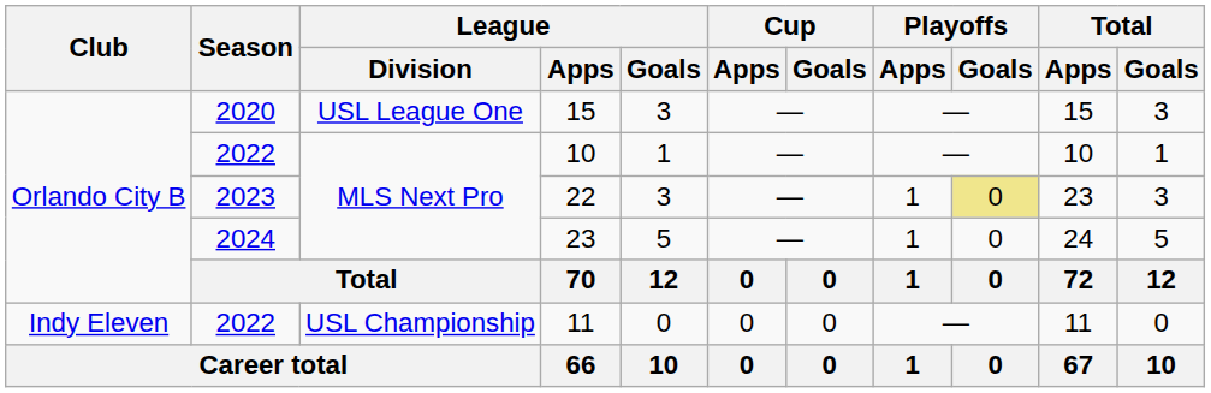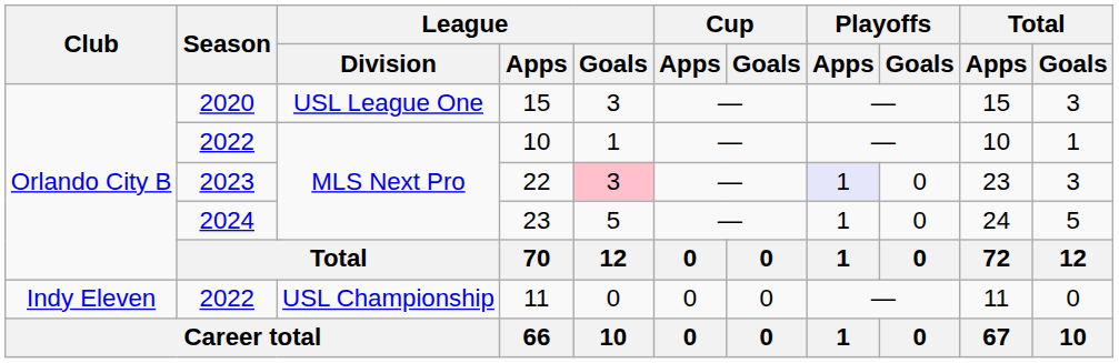22 | League / Goals: no background -> pink background
22 | Playoffs / Apps: no background -> lavender background
22 | Playoffs / Goals: khaki background -> no background
